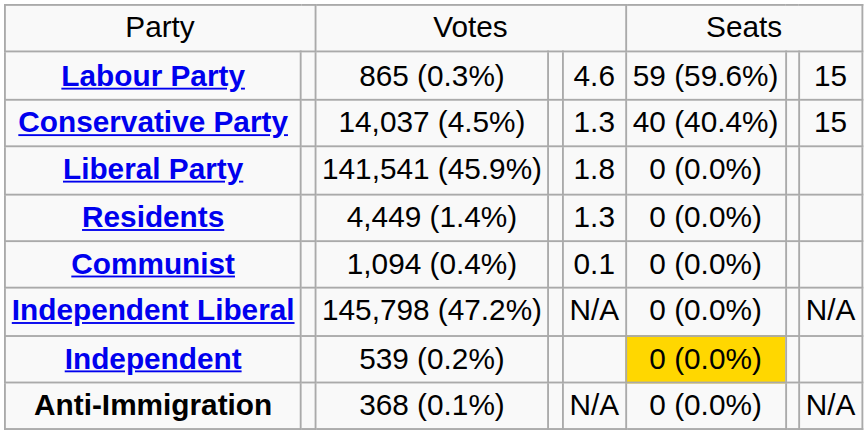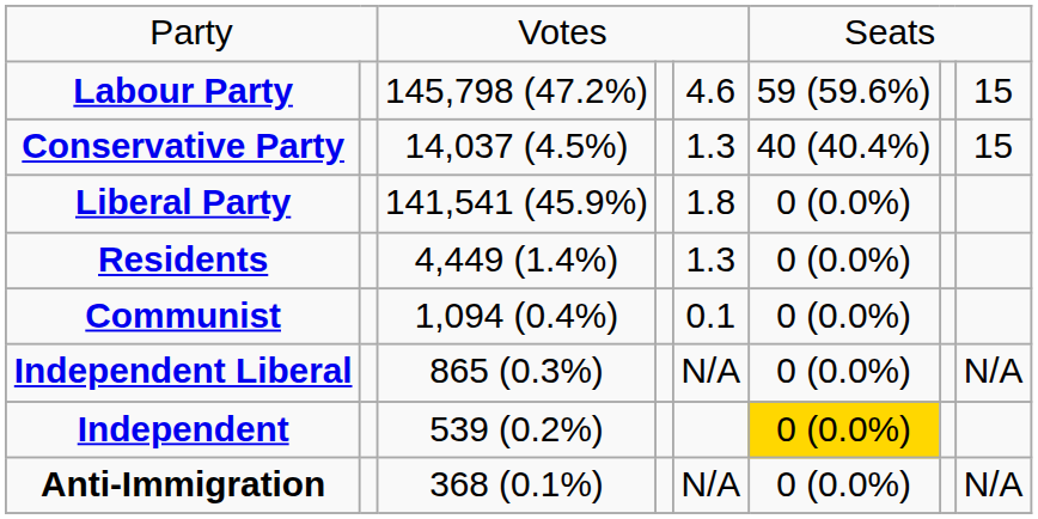Labour Party | column 3: 865 (0.3%) -> 145,798 (47.2%)
Independent Liberal | column 3: 145,798 (47.2%) -> 865 (0.3%)
